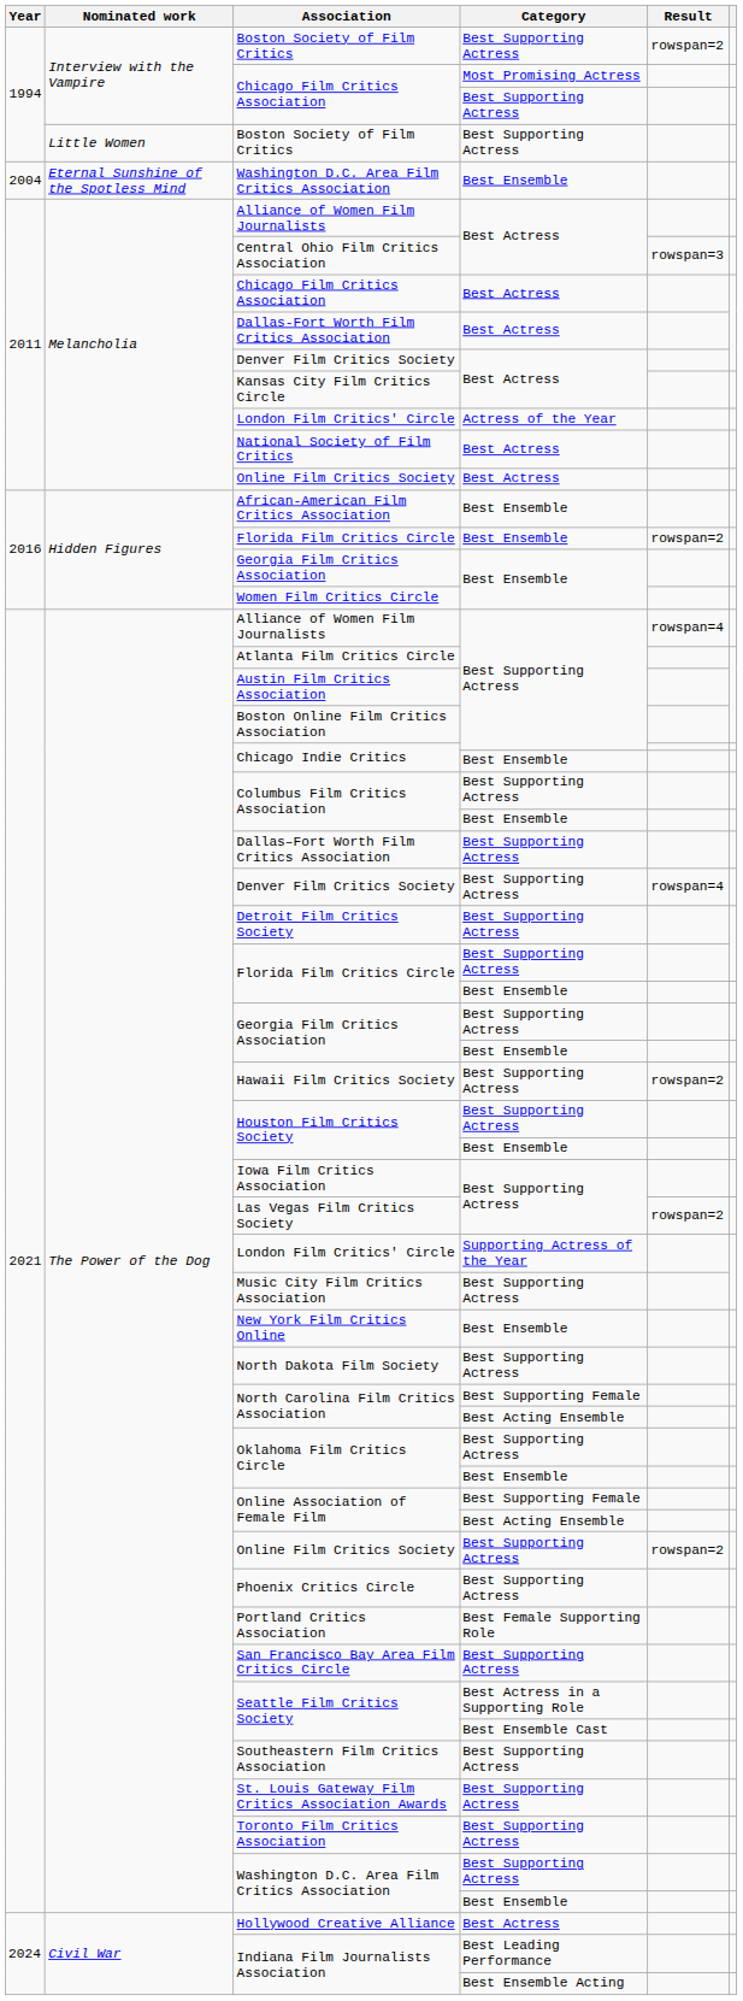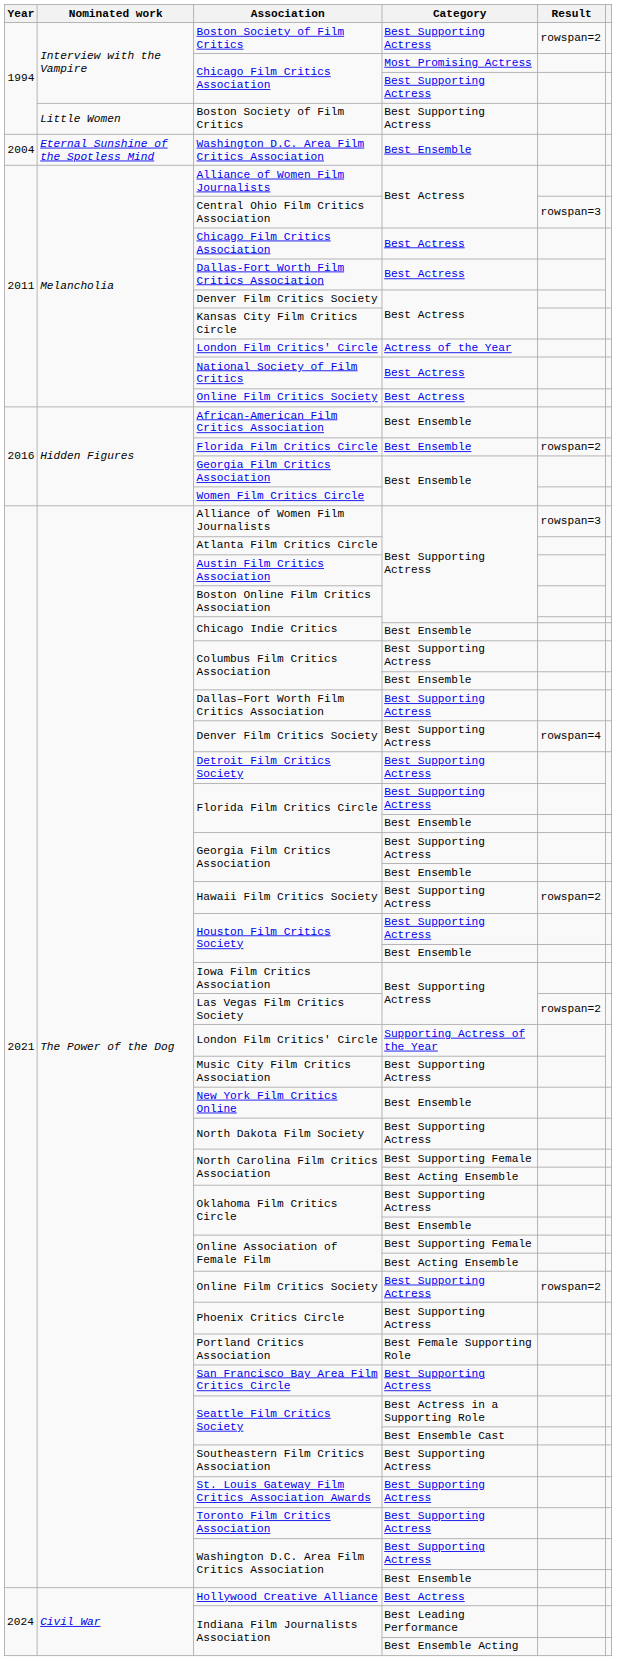Alliance of Women Film Journalists / Best Supporting Actress | Result: rowspan=4 -> rowspan=3
